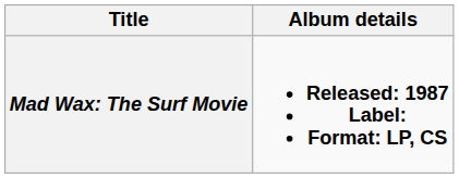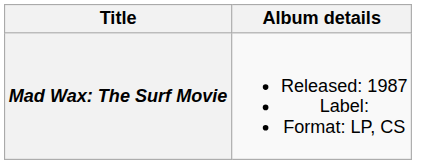Mad Wax: The Surf Movie | Album details: bold -> normal
